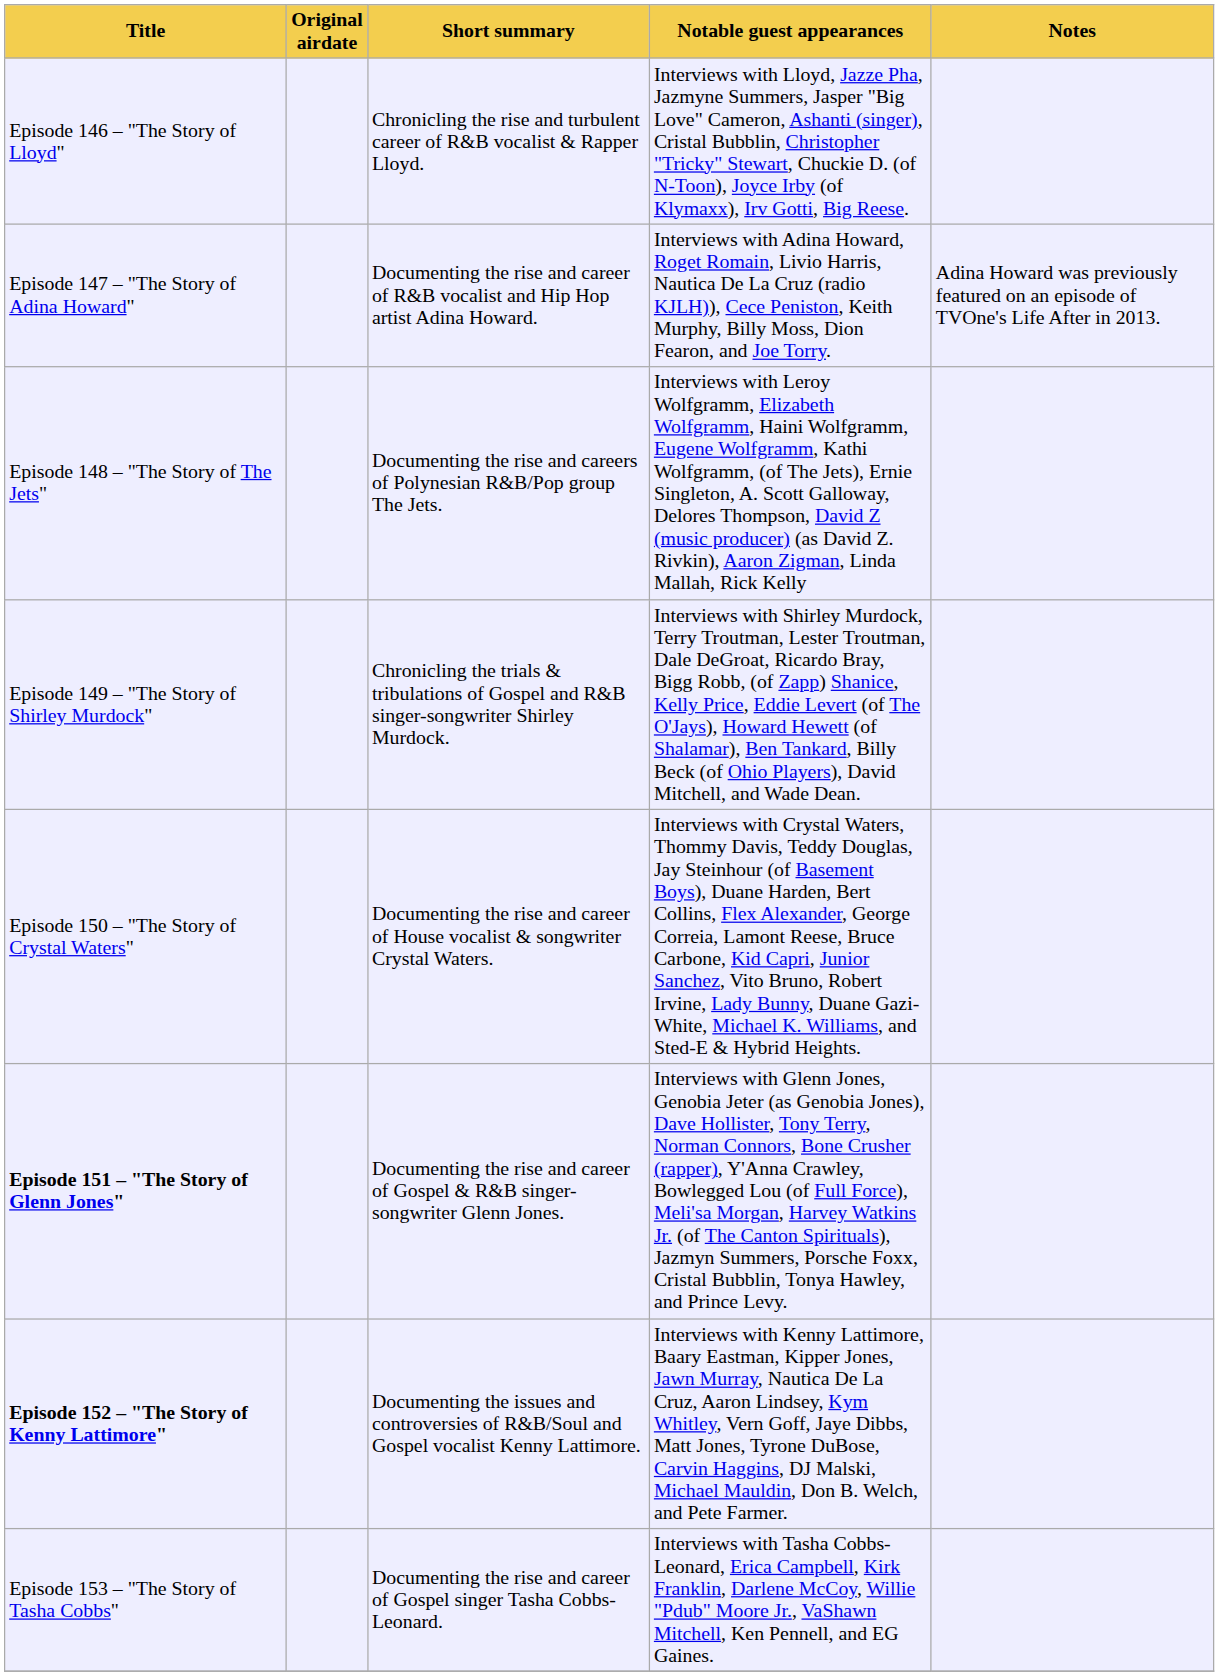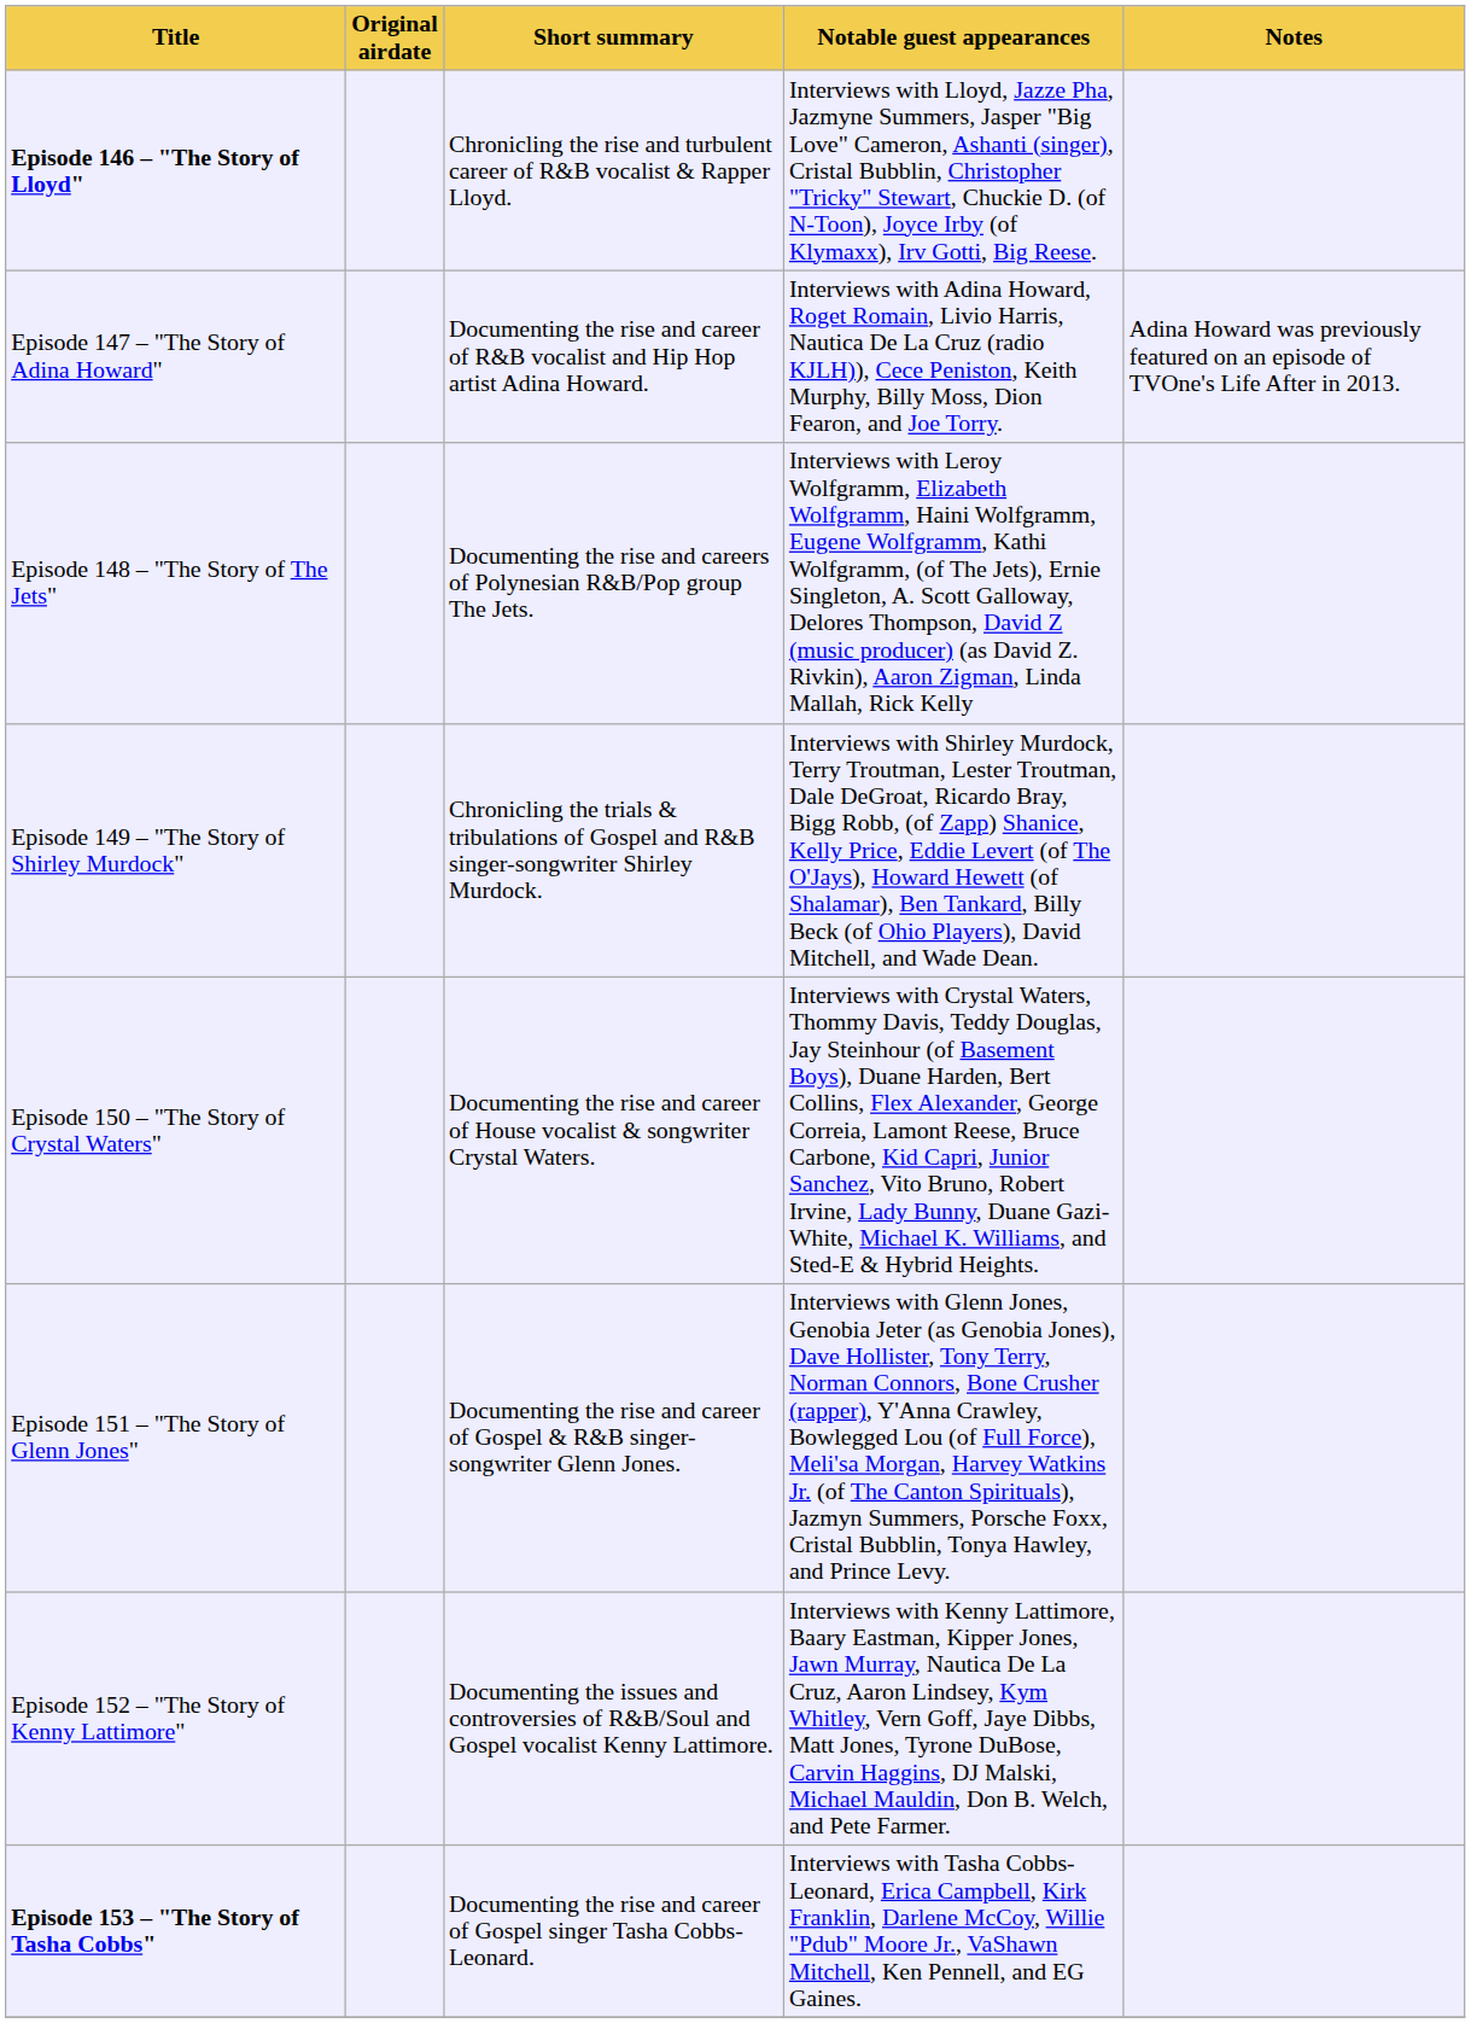Episode 146 – "The Story of Lloyd" | Title: normal -> bold
Episode 151 – "The Story of Glenn Jones" | Title: bold -> normal
Episode 152 – "The Story of Kenny Lattimore" | Title: bold -> normal
Episode 153 – "The Story of Tasha Cobbs" | Title: normal -> bold
